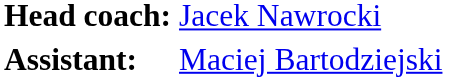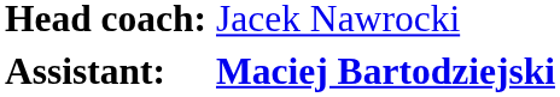Assistant: | column 2: normal -> bold
